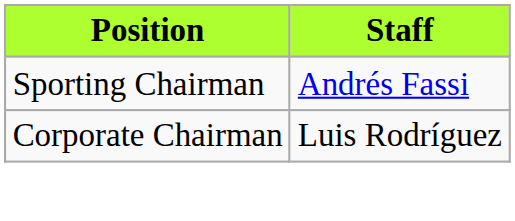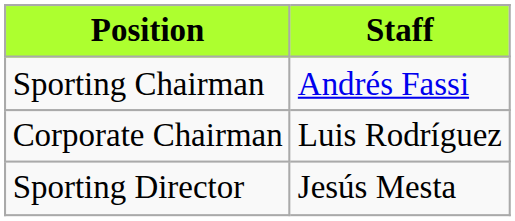+ row: Sporting Director | Jesús Mesta
